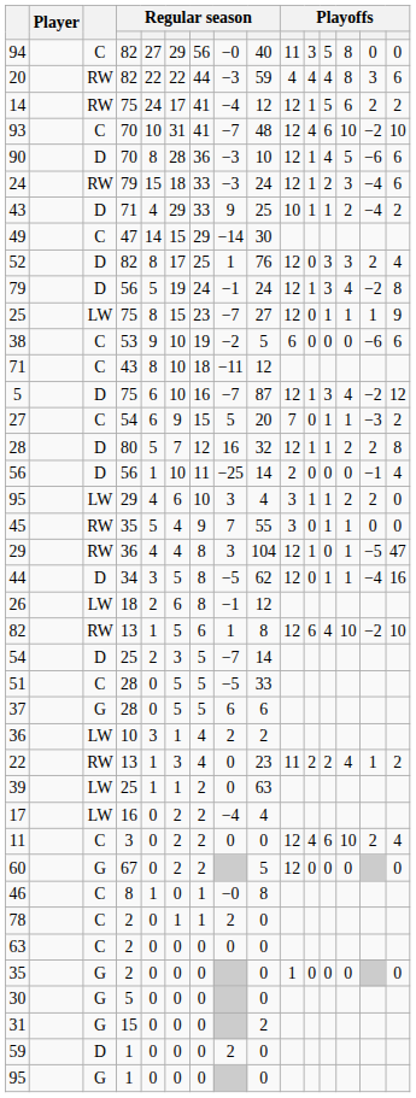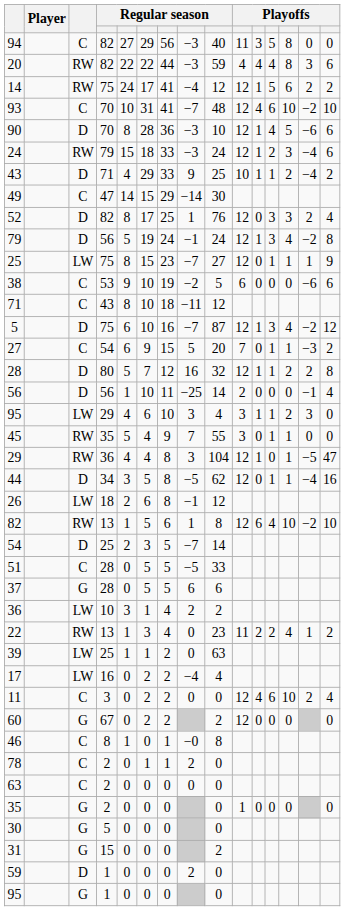94 | column 8: −0 -> −3
95 / 29 | column 14: 2 -> 3
60 | column 9: 5 -> 2
